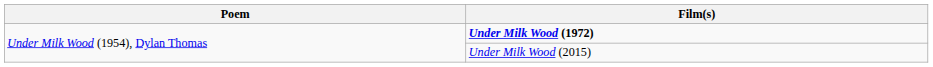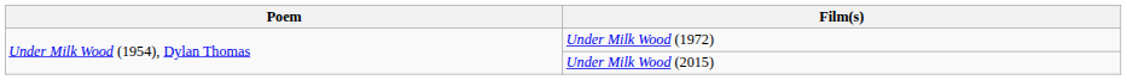Under Milk Wood (1972) | Film(s): bold -> normal
